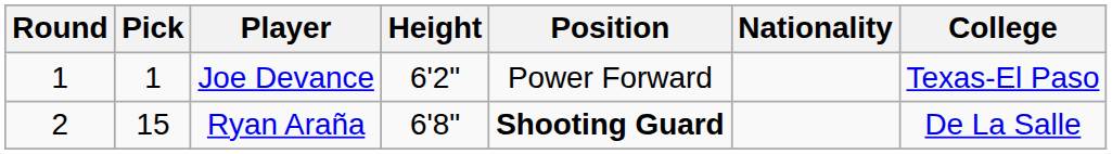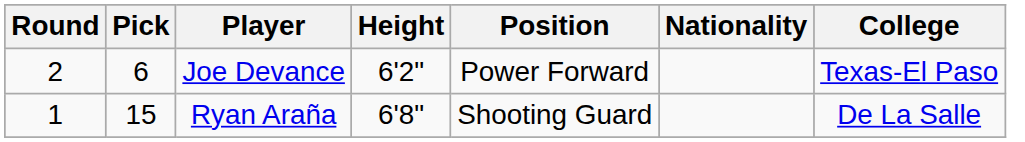Joe Devance | Round: 1 -> 2
Joe Devance | Pick: 1 -> 6
Ryan Araña | Round: 2 -> 1
Ryan Araña | Position: bold -> normal
